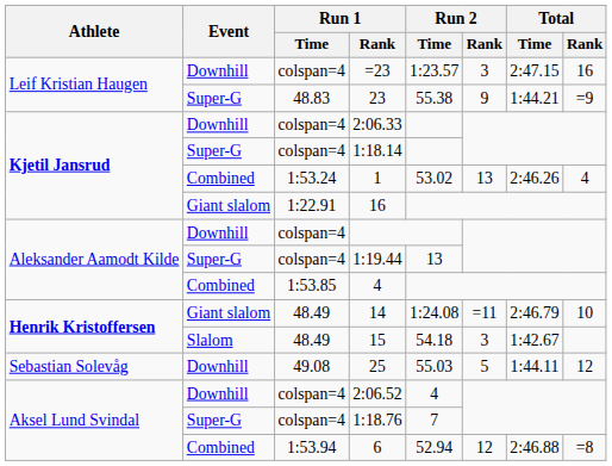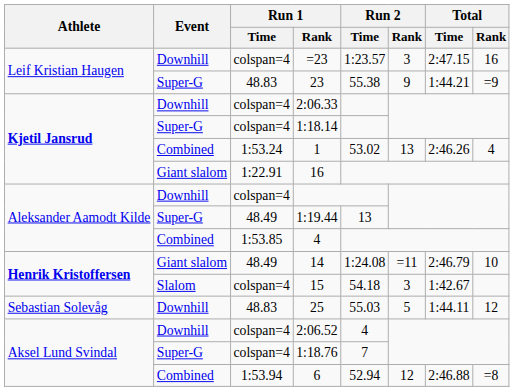1:19.44 | Run 1 / Time: colspan=4 -> 48.49
15 | Run 1 / Time: 48.49 -> colspan=4
25 | Run 1 / Time: 49.08 -> 48.83
